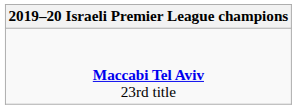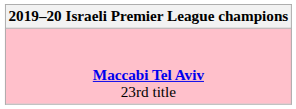row 2 | column 1: no background -> pink background
